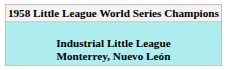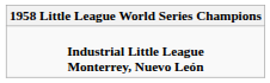row 2 | column 1: paleturquoise background -> no background
